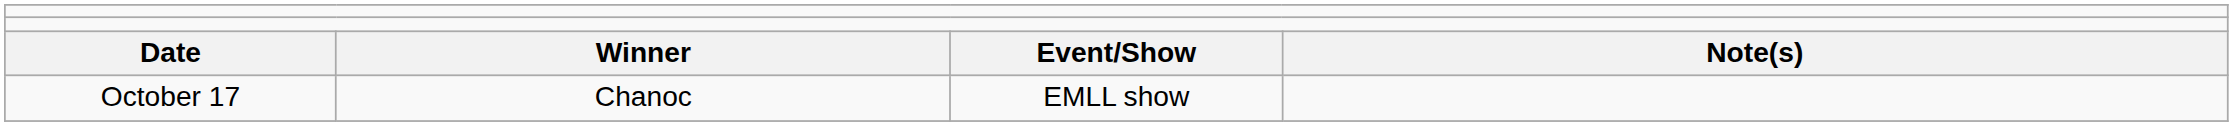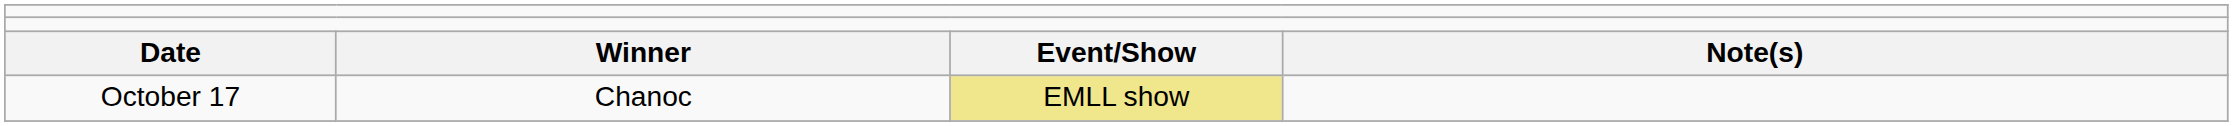October 17 | column 3: no background -> khaki background
